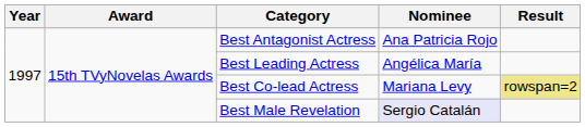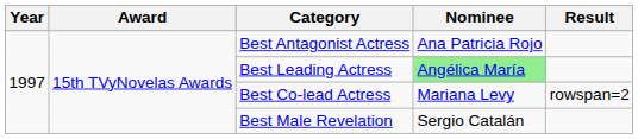Best Leading Actress | Nominee: no background -> lightgreen background
Best Co-lead Actress | Result: khaki background -> no background
Best Male Revelation | Nominee: lavender background -> no background
